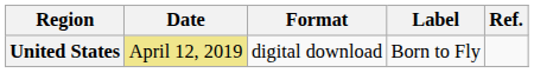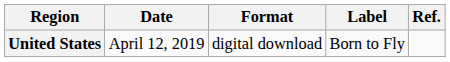United States | Date: khaki background -> no background
